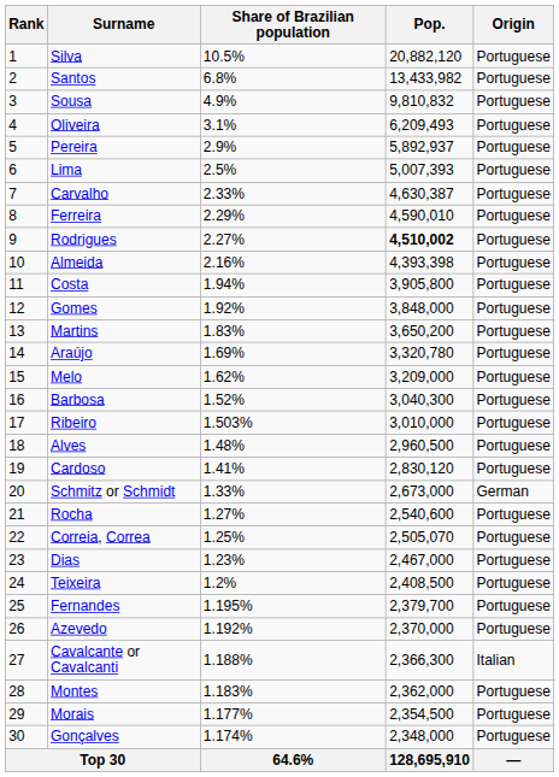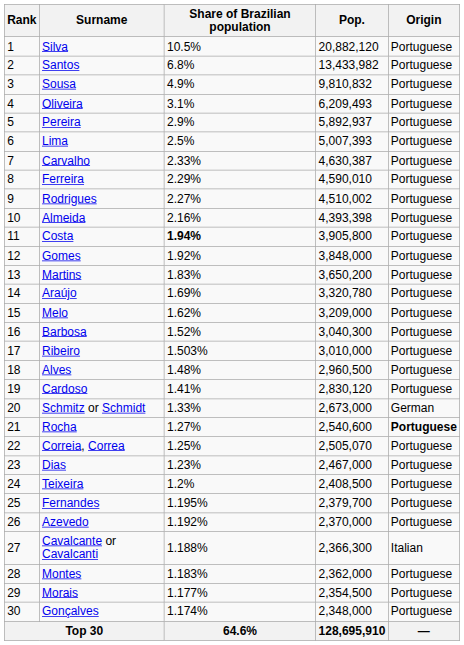Rodrigues | Pop.: bold -> normal
Costa | Share of Brazilian population: normal -> bold
Rocha | Origin: normal -> bold
